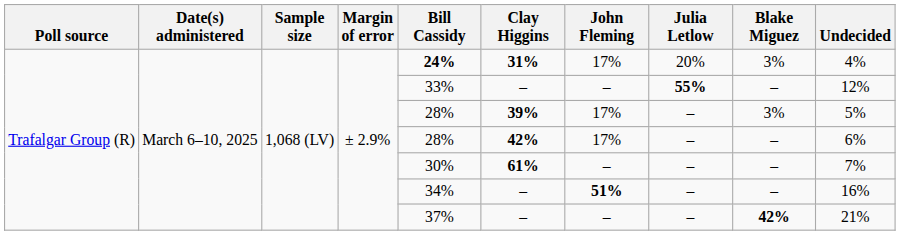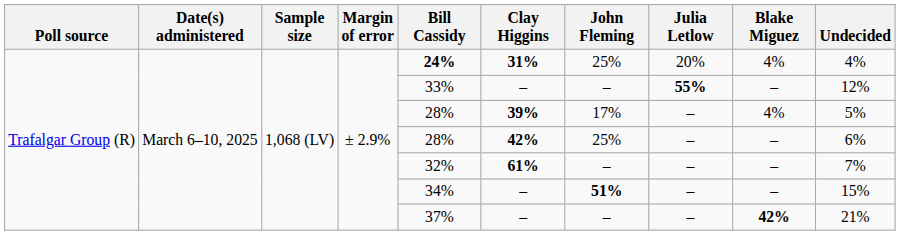row 2 | John Fleming: 17% -> 25%
row 2 | Blake Miguez: 3% -> 4%
row 4 | Blake Miguez: 3% -> 4%
row 5 | John Fleming: 17% -> 25%
row 6 | Bill Cassidy: 30% -> 32%
row 7 | Undecided: 16% -> 15%
